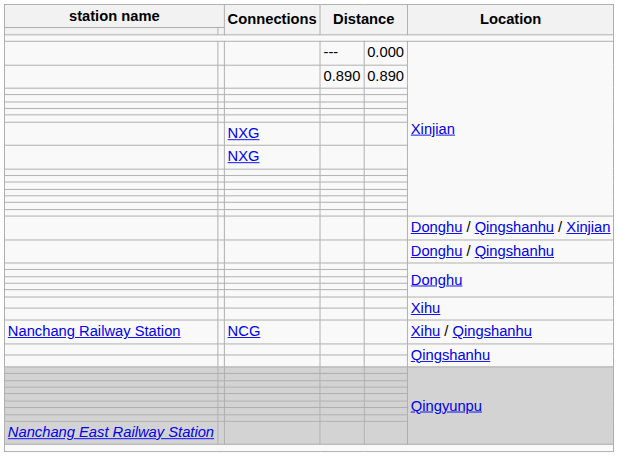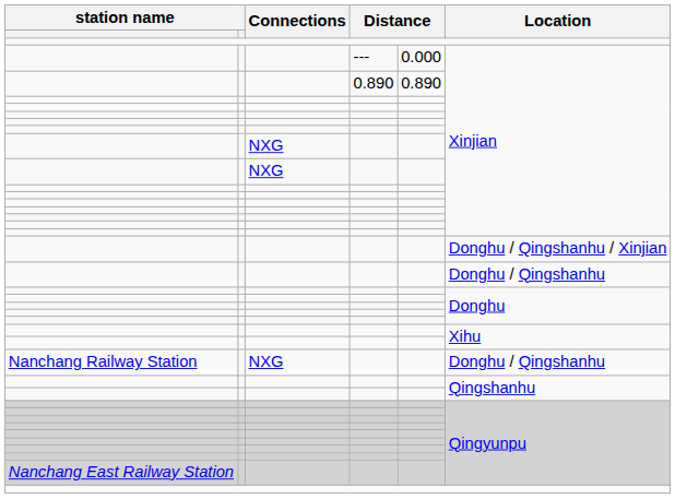Nanchang Railway Station | Connections: NCG -> NXG
Nanchang Railway Station | Location: Xihu / Qingshanhu -> Donghu / Qingshanhu
